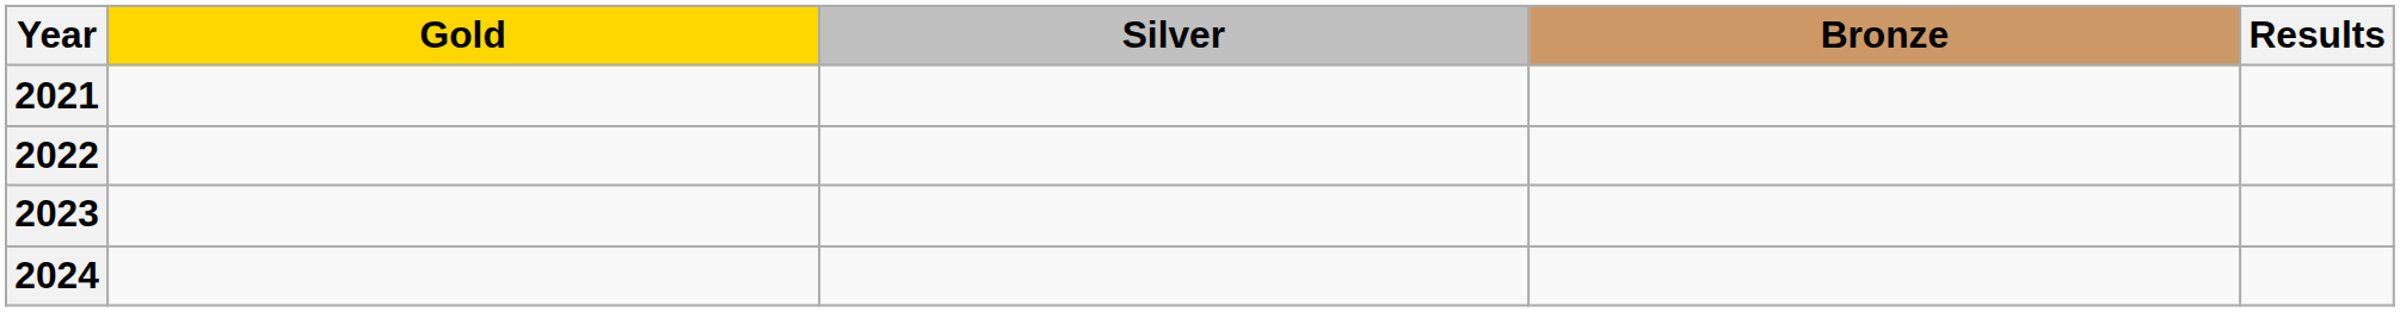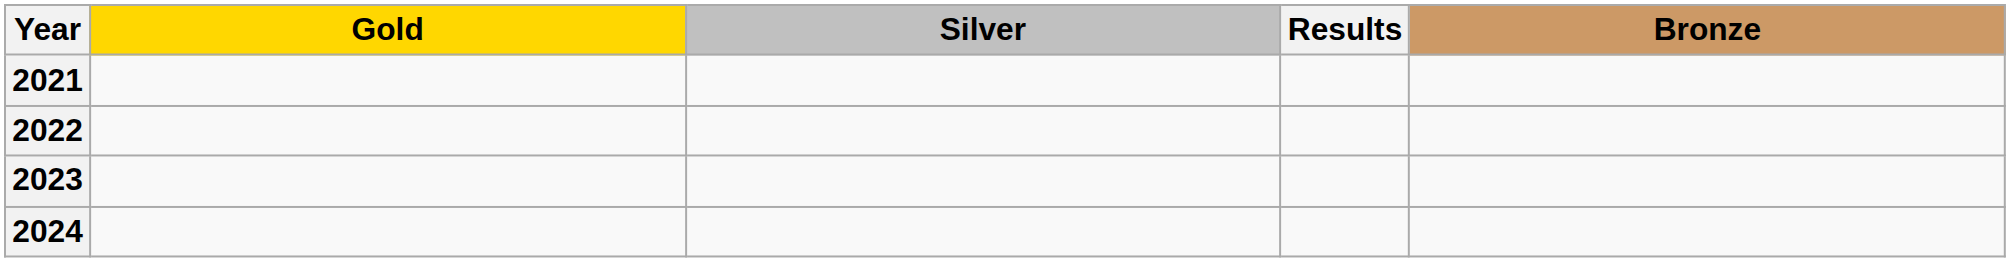columns swapped: Bronze <-> Results
